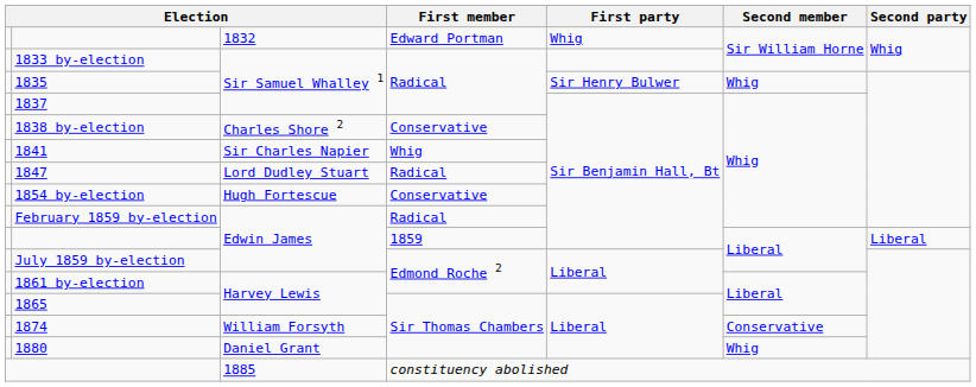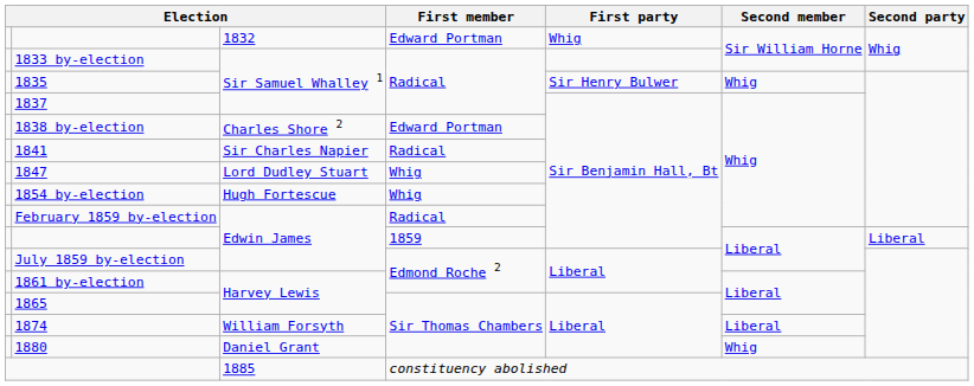1838 by-election | First member: Conservative -> Edward Portman
1841 | First member: Whig -> Radical
1847 | First member: Radical -> Whig
1854 by-election | First member: Conservative -> Whig
1874 | Second member: Conservative -> Liberal
